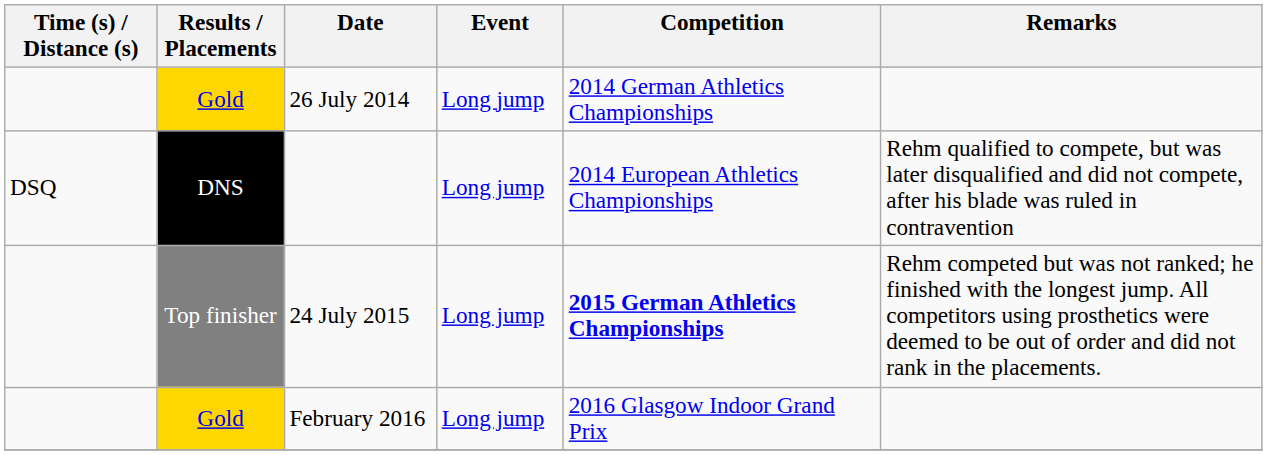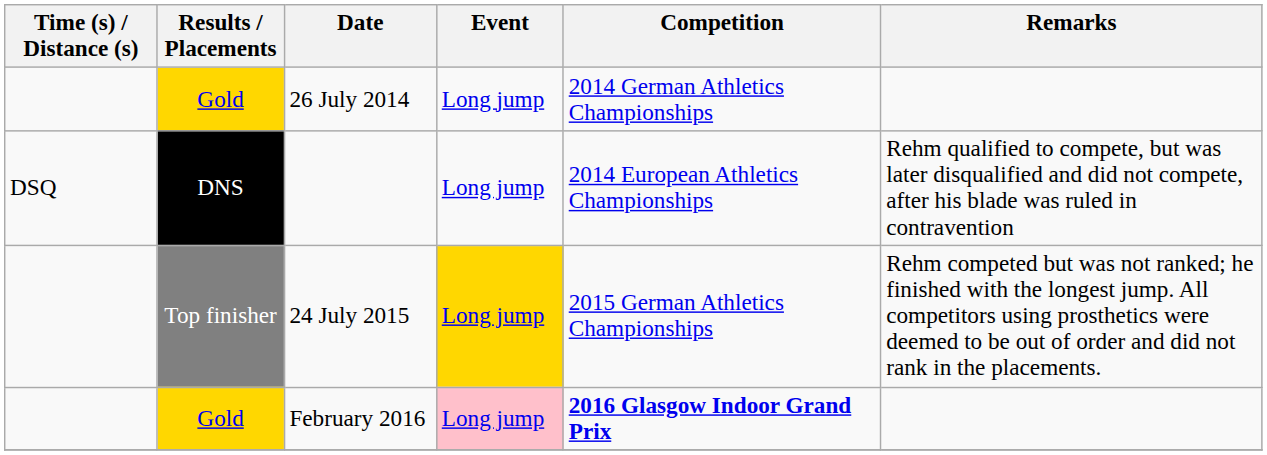24 July 2015 | Event: no background -> gold background
24 July 2015 | Competition: bold -> normal
February 2016 | Event: no background -> pink background
February 2016 | Competition: normal -> bold
